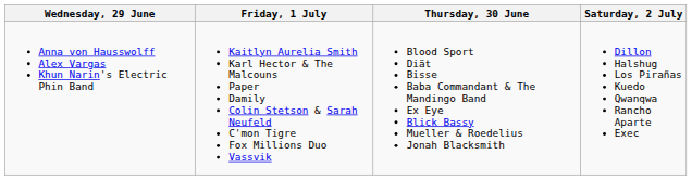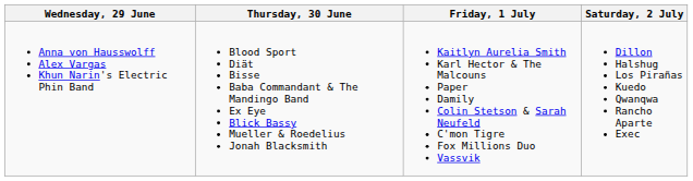columns swapped: Thursday, 30 June <-> Friday, 1 July
